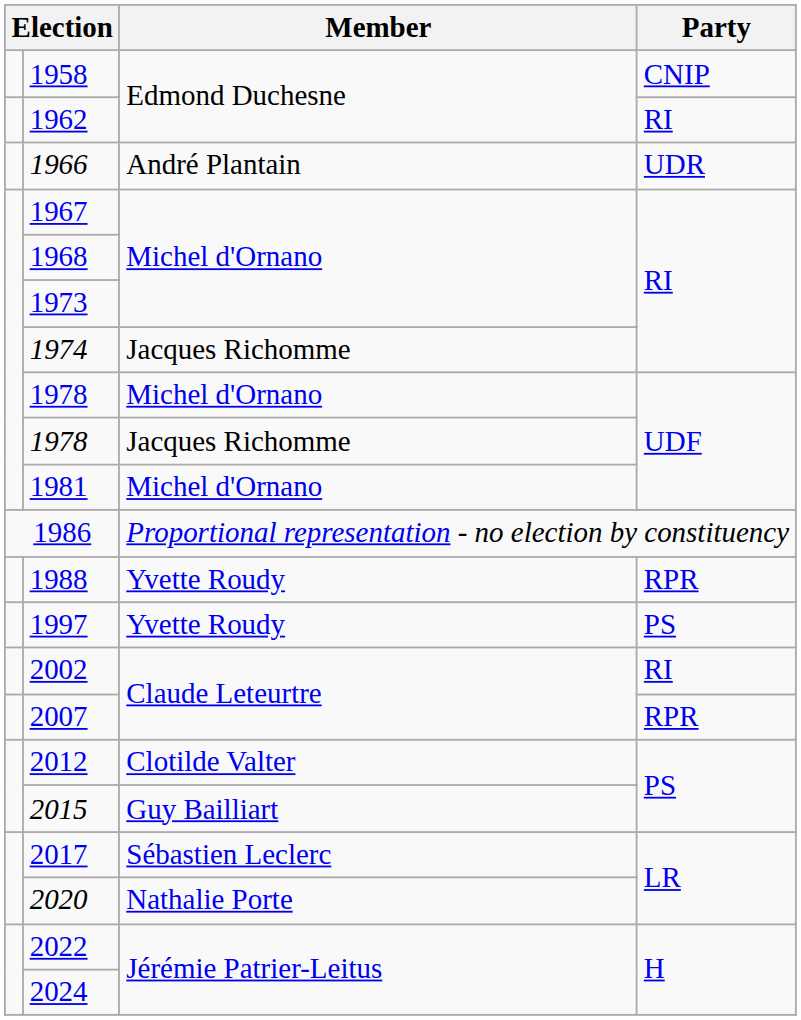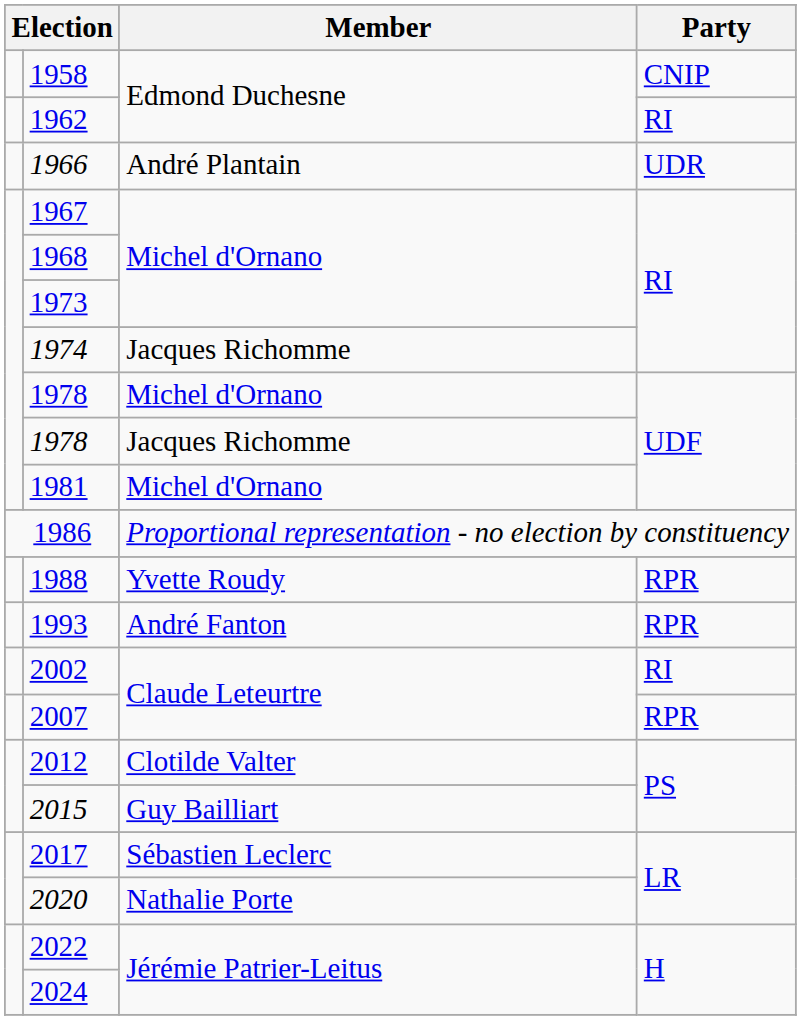+ row: 1993 | André Fanton | RPR
- row: 1997 | Yvette Roudy | PS
